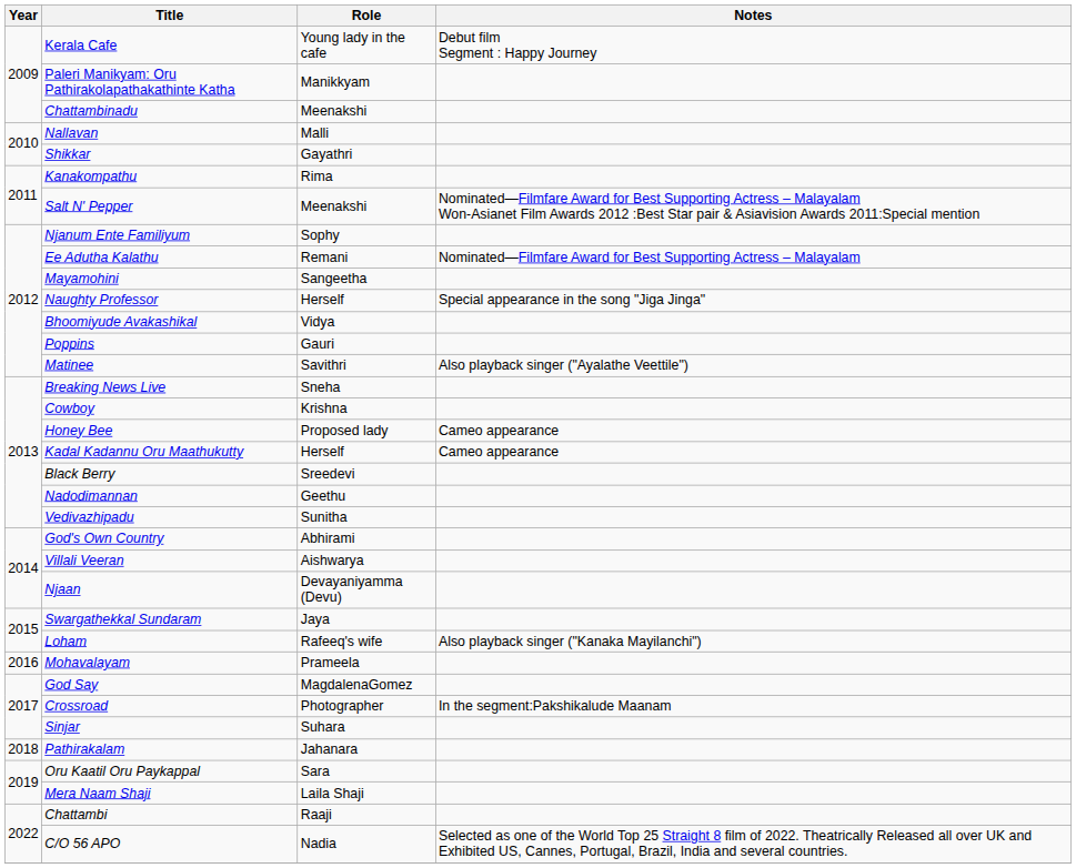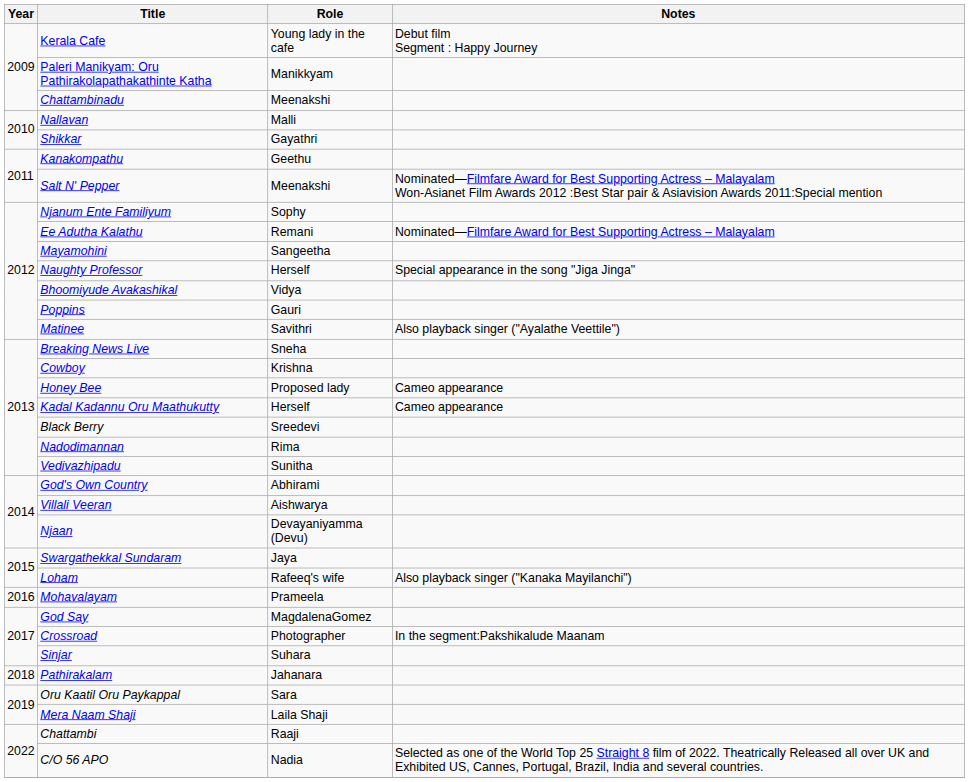Kanakompathu | Role: Rima -> Geethu
Nadodimannan | Role: Geethu -> Rima
